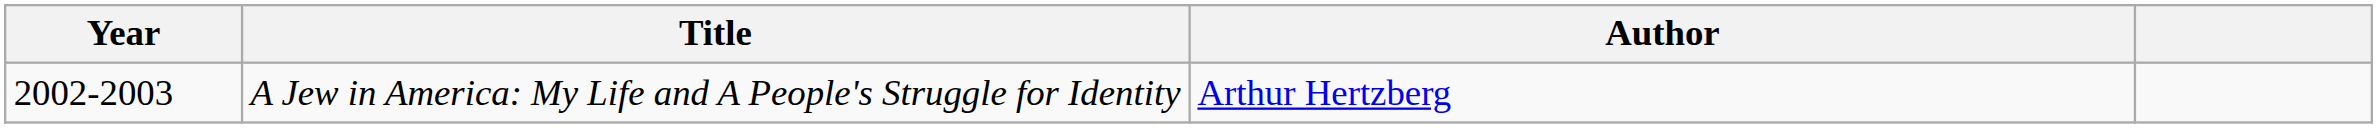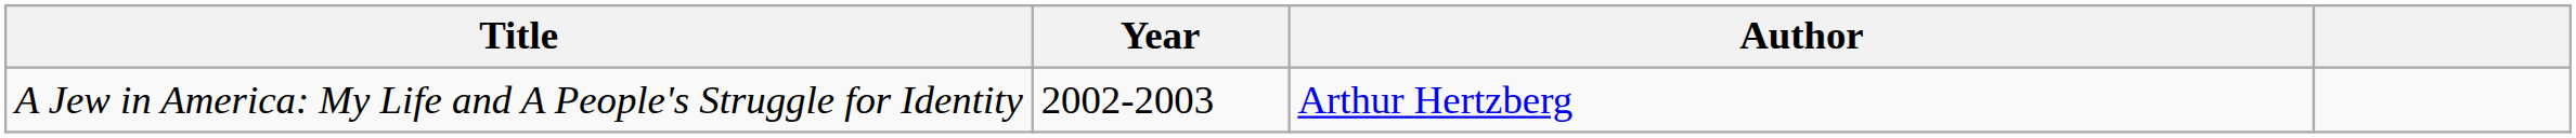columns swapped: Year <-> Title
